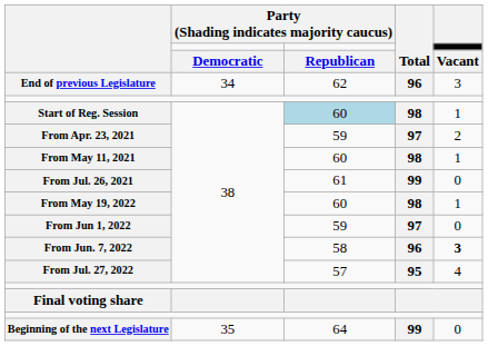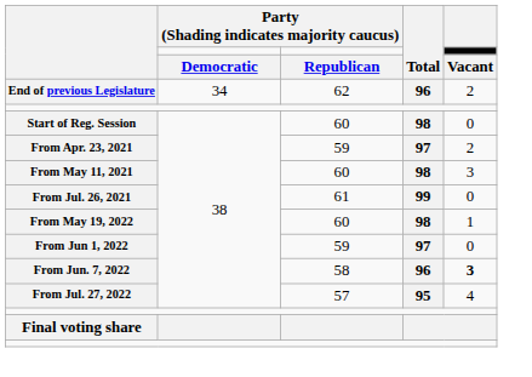End of previous Legislature | column 5: 3 -> 2
Start of Reg. Session | column 3: lightblue background -> no background
Start of Reg. Session | column 5: 1 -> 0
From May 11, 2021 | column 5: 1 -> 3
- row: Beginning of the next Legislature | 35 | 64 | 99 | 0
